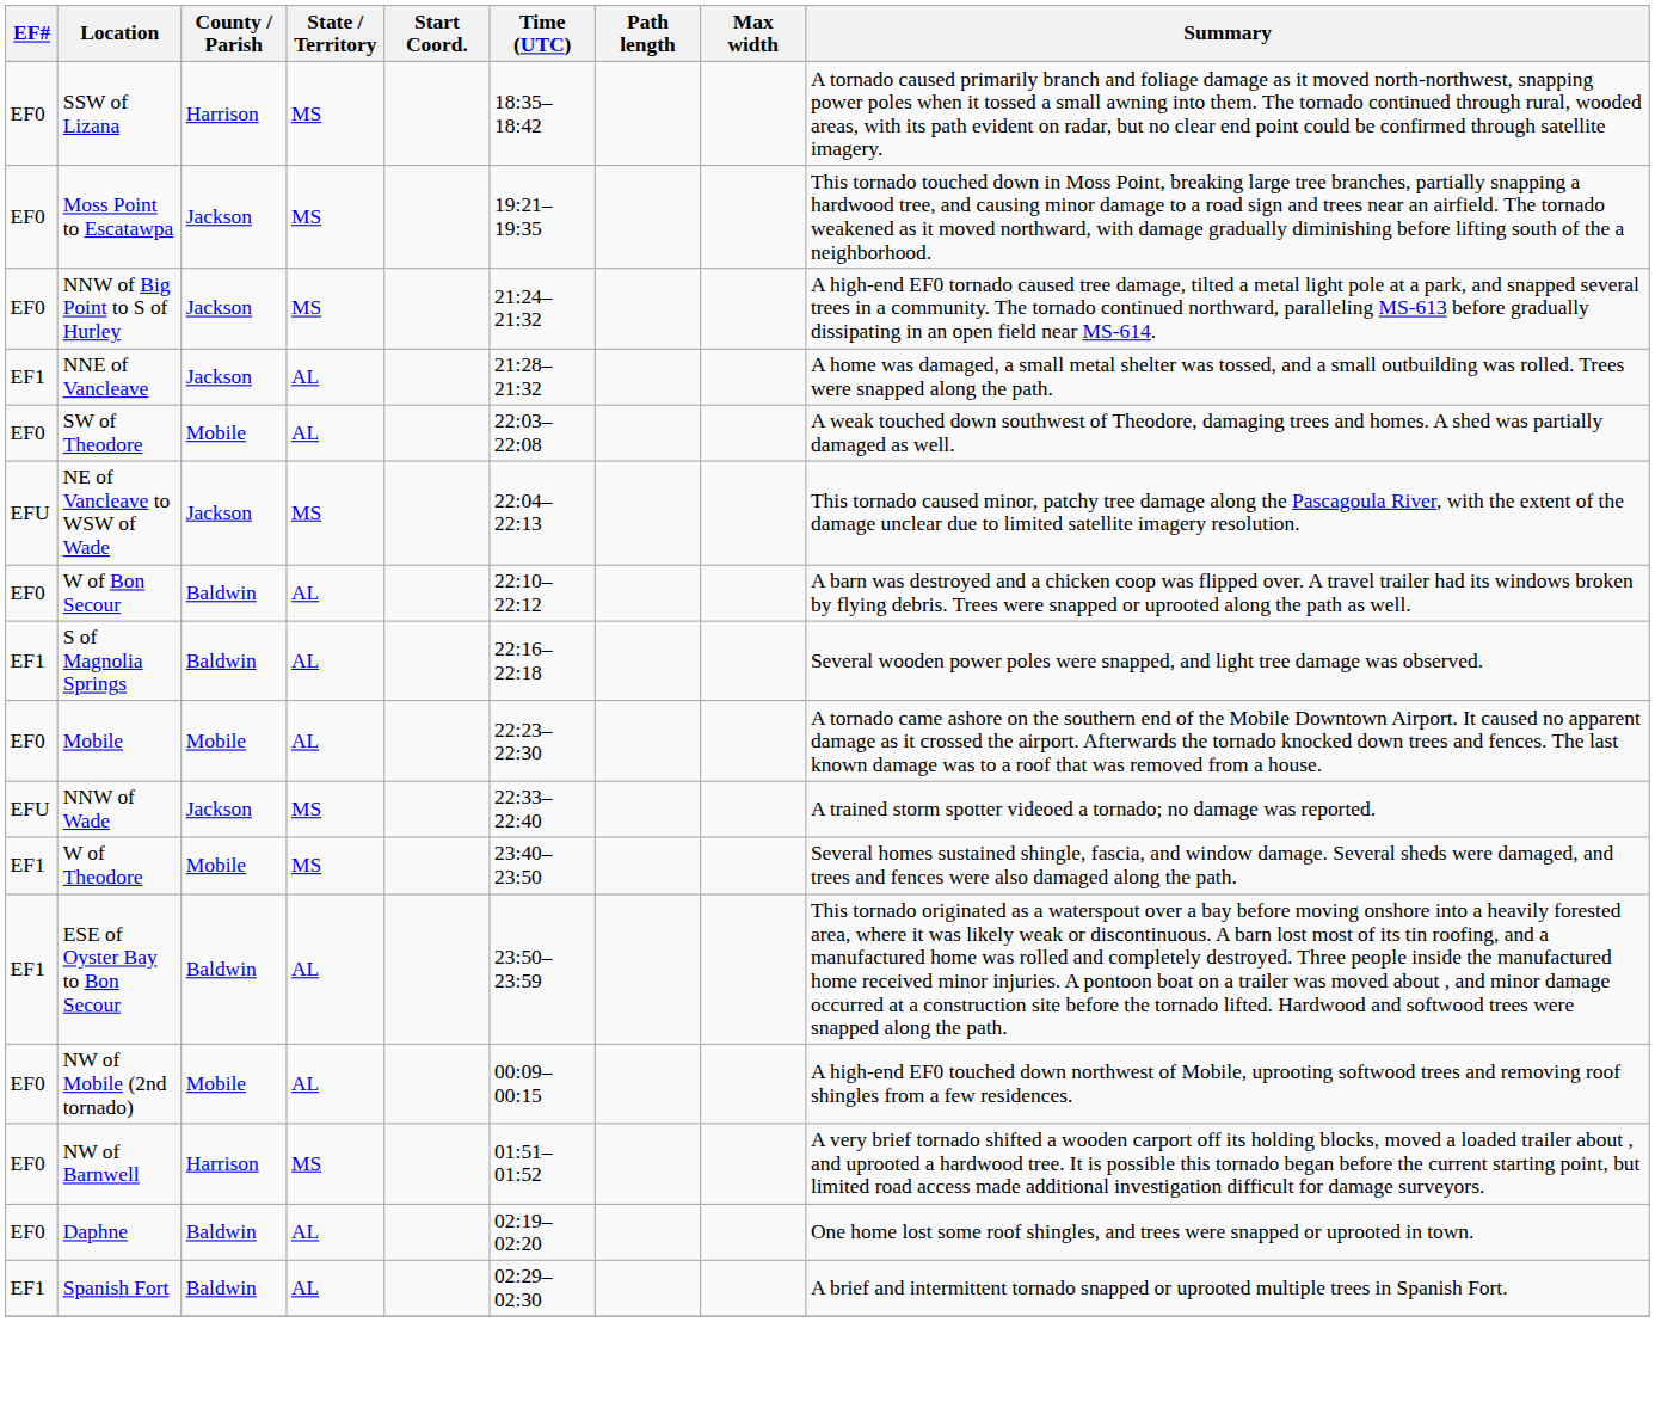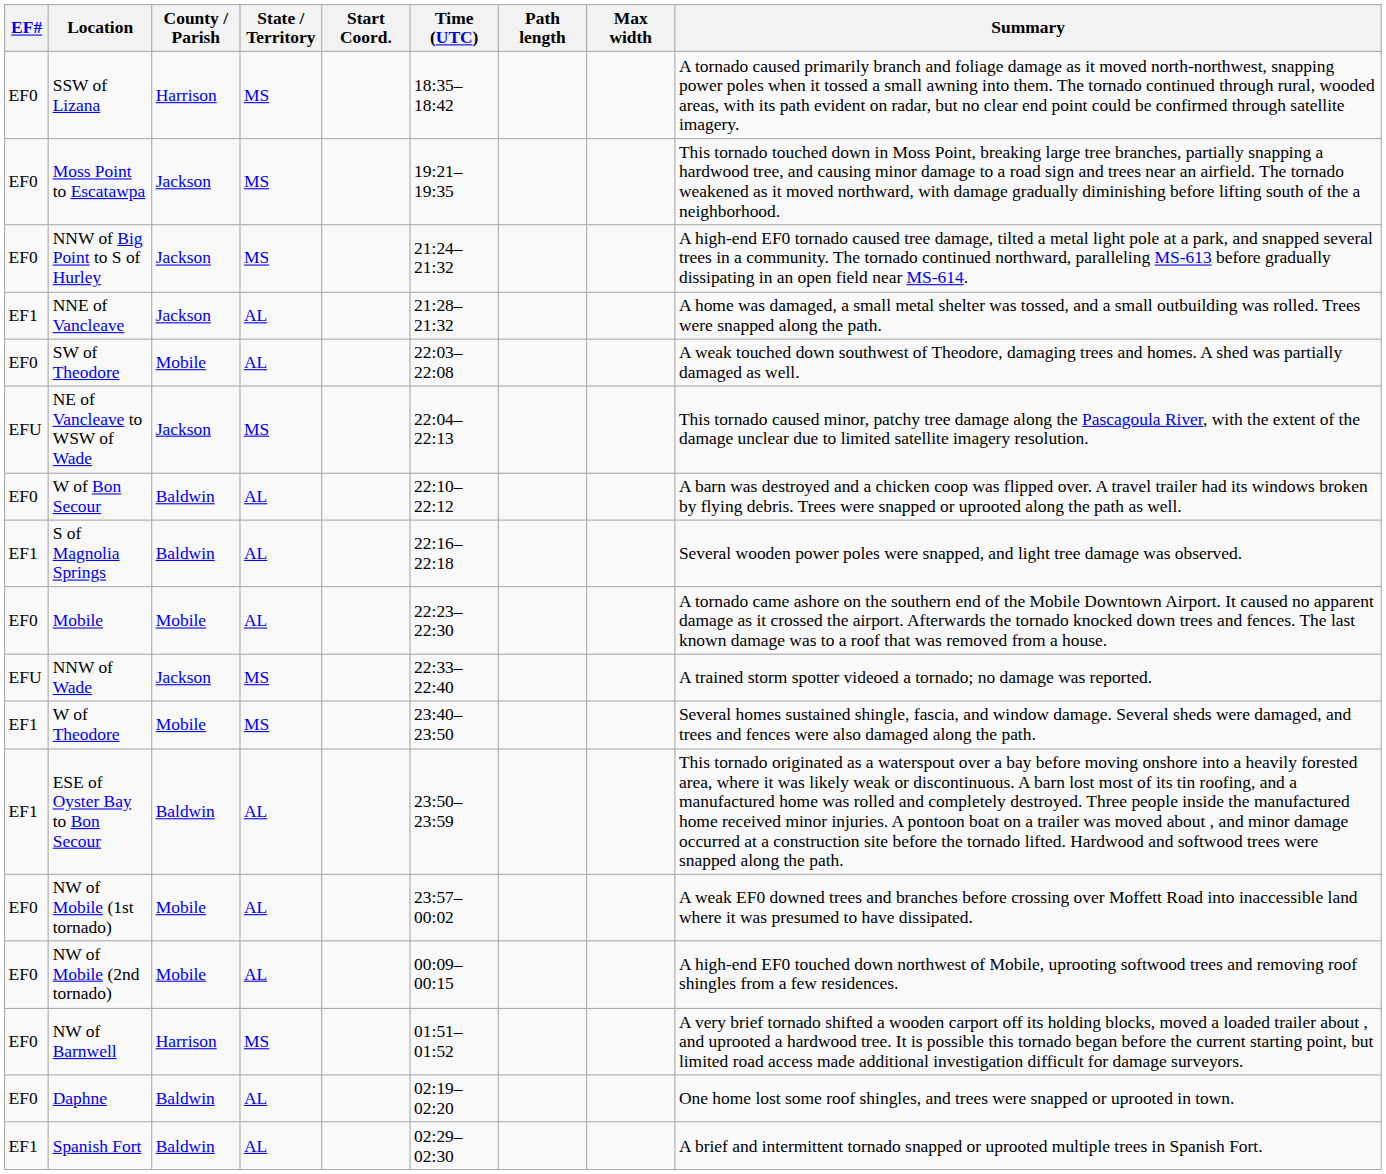+ row: EF0 | NW of Mobile (1st tornado) | Mobile | AL | 23:57–00:02 | A weak EF0 downed trees and branches before crossing over Moffett Road into inaccessible land where it was presumed to have dissipated.
